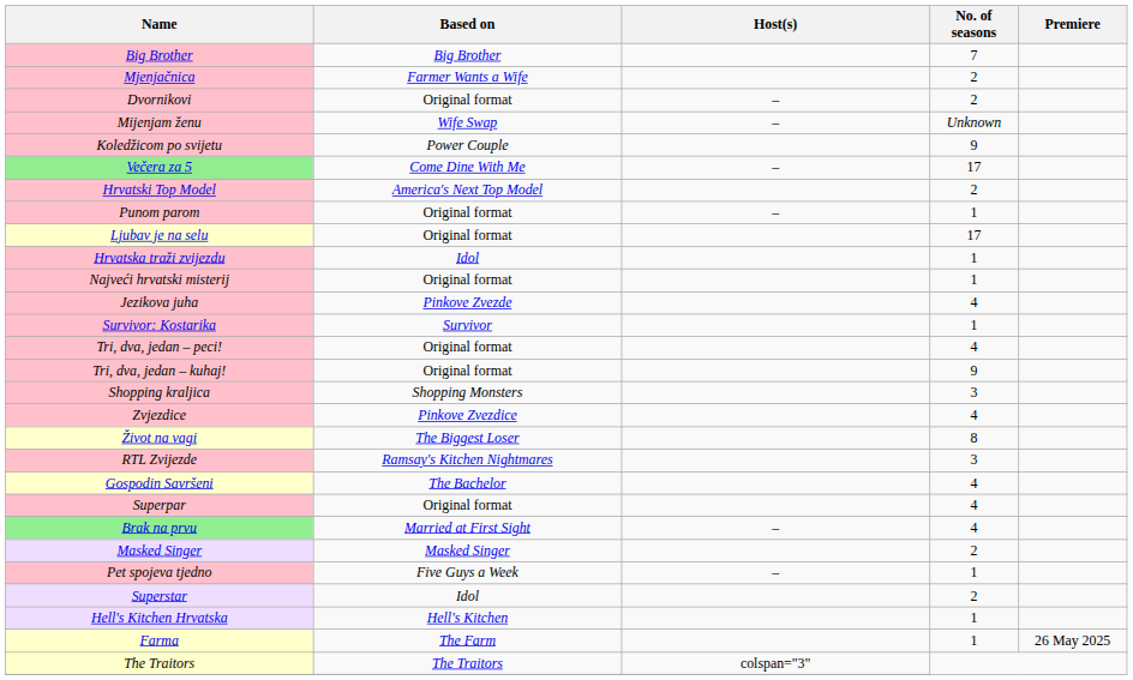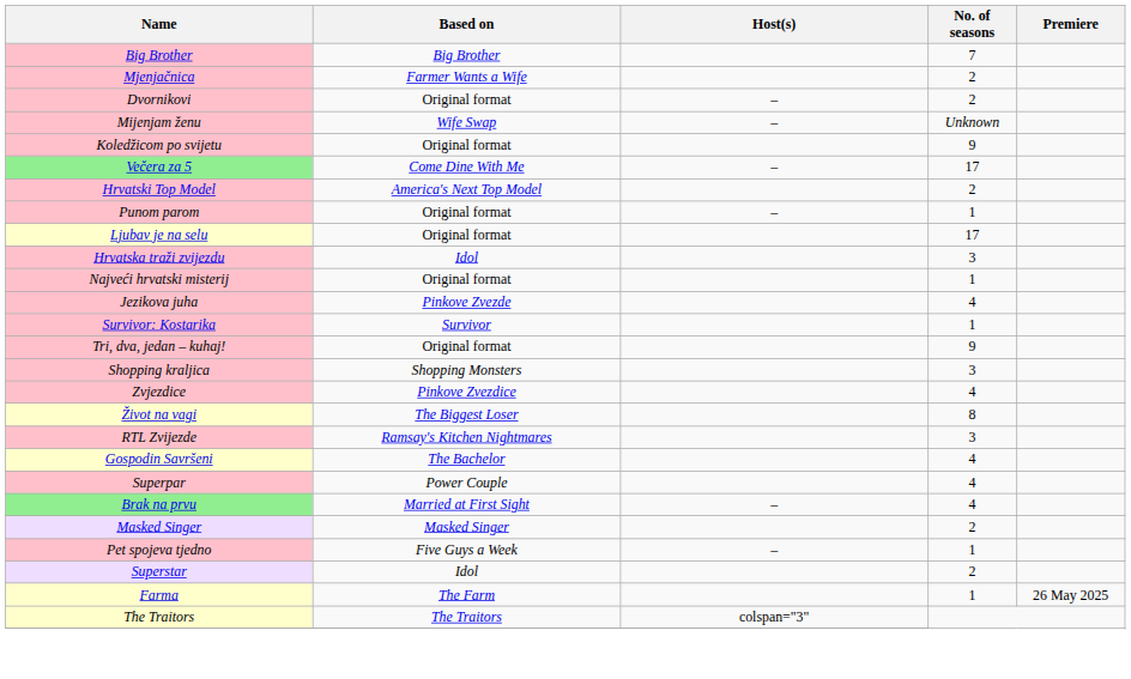Koledžicom po svijetu | Based on: Power Couple -> Original format
Hrvatska traži zvijezdu | No. of seasons: 1 -> 3
- row: Tri, dva, jedan – peci! | Original format | 4
Superpar | Based on: Original format -> Power Couple
- row: Hell's Kitchen Hrvatska | Hell's Kitchen | 1
